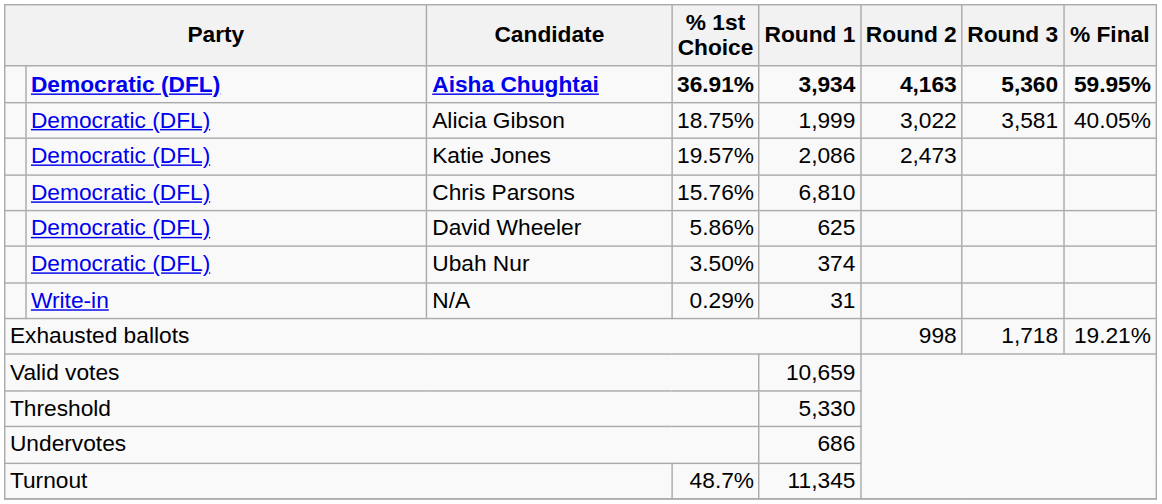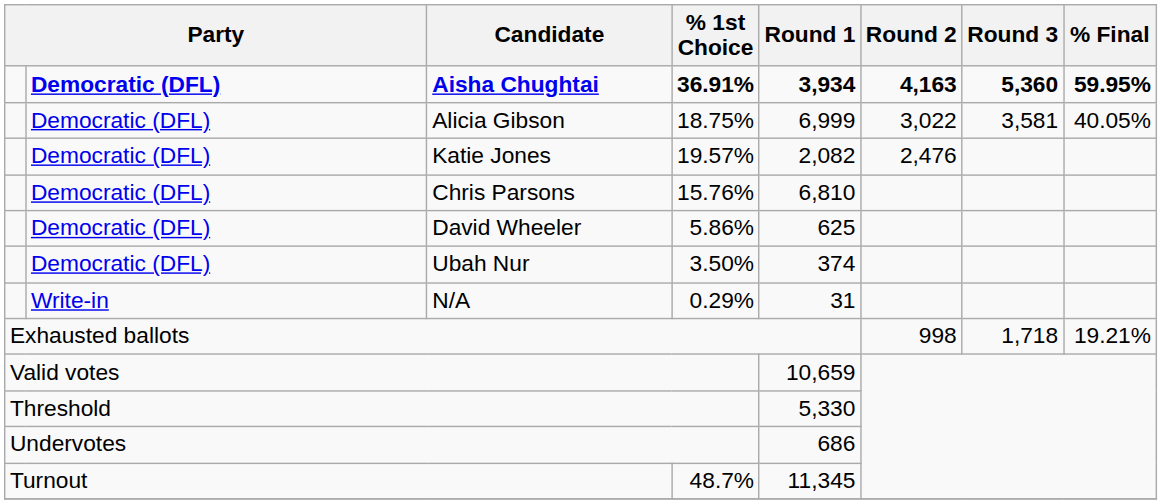Alicia Gibson | Round 1: 1,999 -> 6,999
Katie Jones | Round 1: 2,086 -> 2,082
Katie Jones | Round 2: 2,473 -> 2,476
